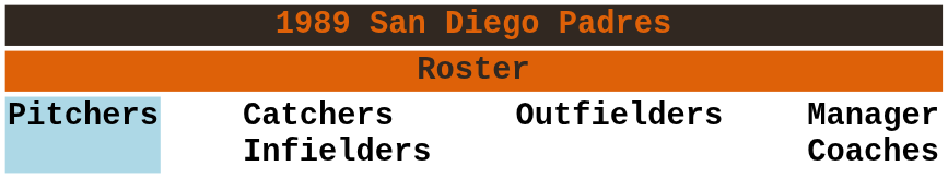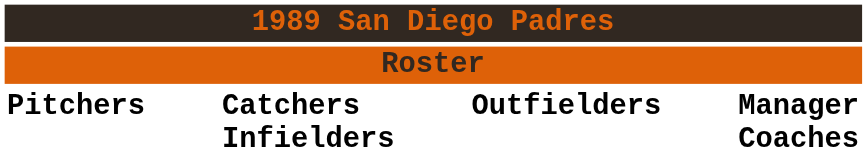Pitchers | column 1: lightblue background -> no background
